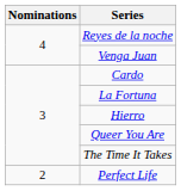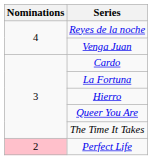Perfect Life | Nominations: no background -> pink background
